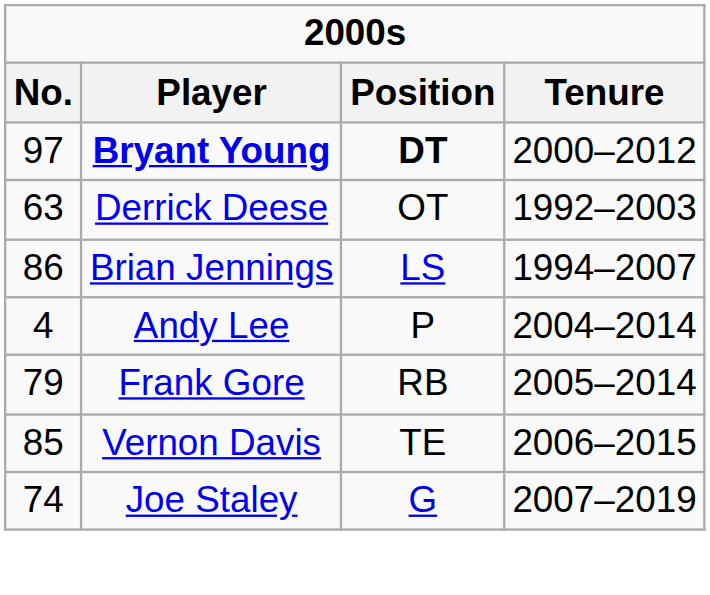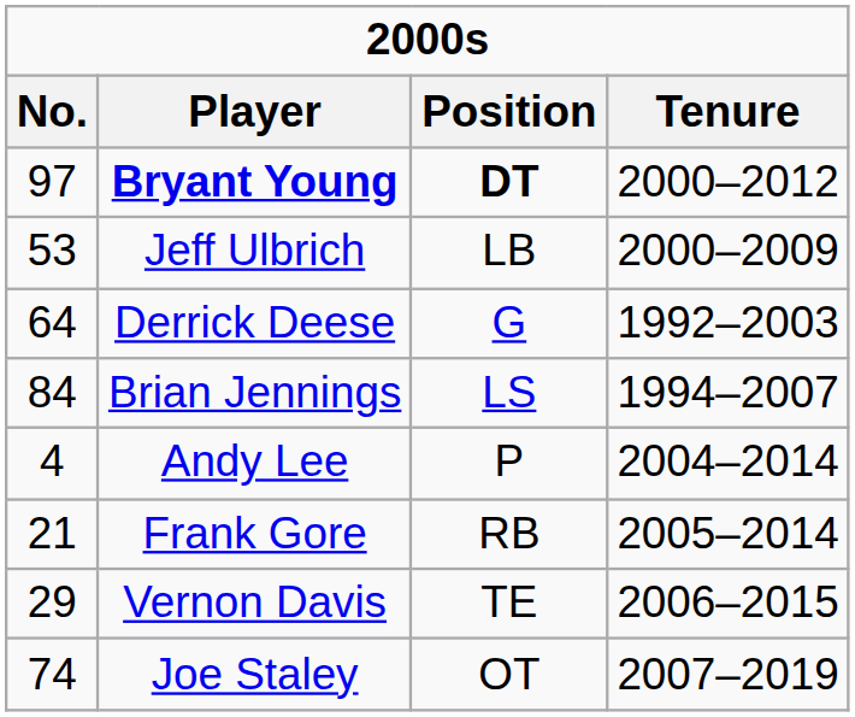+ row: 53 | Jeff Ulbrich | LB | 2000–2009
Derrick Deese | No.: 63 -> 64
Derrick Deese | Position: OT -> G
Brian Jennings | No.: 86 -> 84
Frank Gore | No.: 79 -> 21
Vernon Davis | No.: 85 -> 29
Joe Staley | Position: G -> OT
